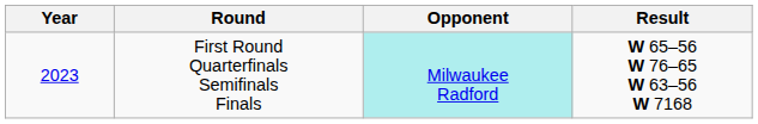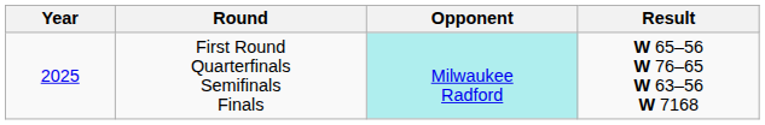First Round Quarterfinals Semifinals Finals | Year: 2023 -> 2025
